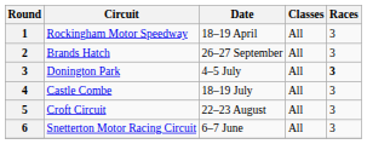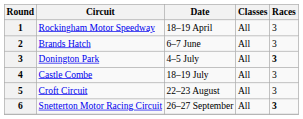Brands Hatch | Date: 26–27 September -> 6–7 June
Snetterton Motor Racing Circuit | Date: 6–7 June -> 26–27 September
Snetterton Motor Racing Circuit | Races: normal -> bold
